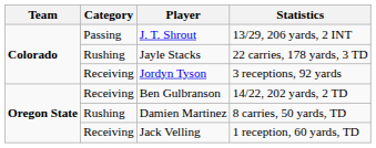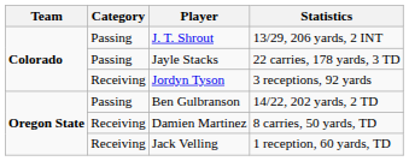Jayle Stacks | Category: Rushing -> Passing
Ben Gulbranson | Category: Receiving -> Passing
Damien Martinez | Category: Rushing -> Receiving
